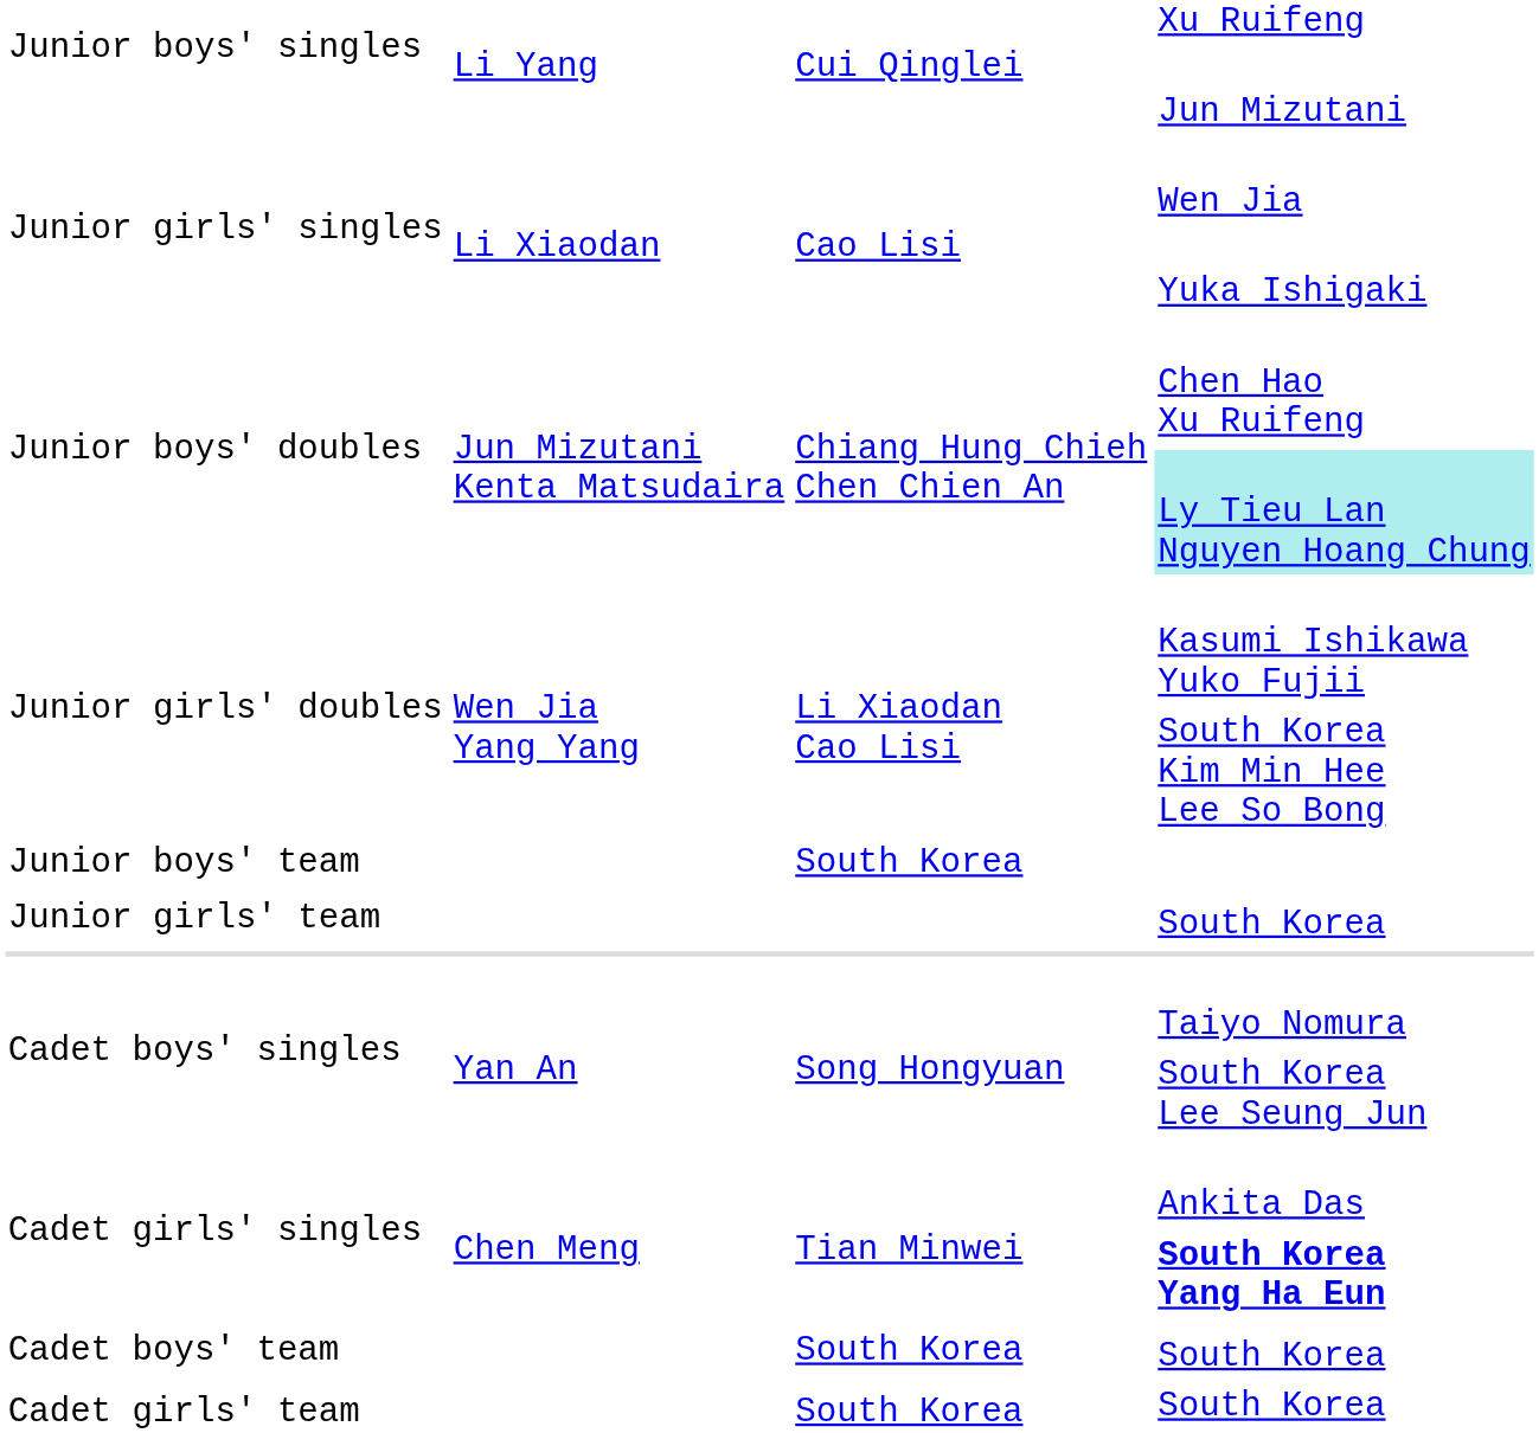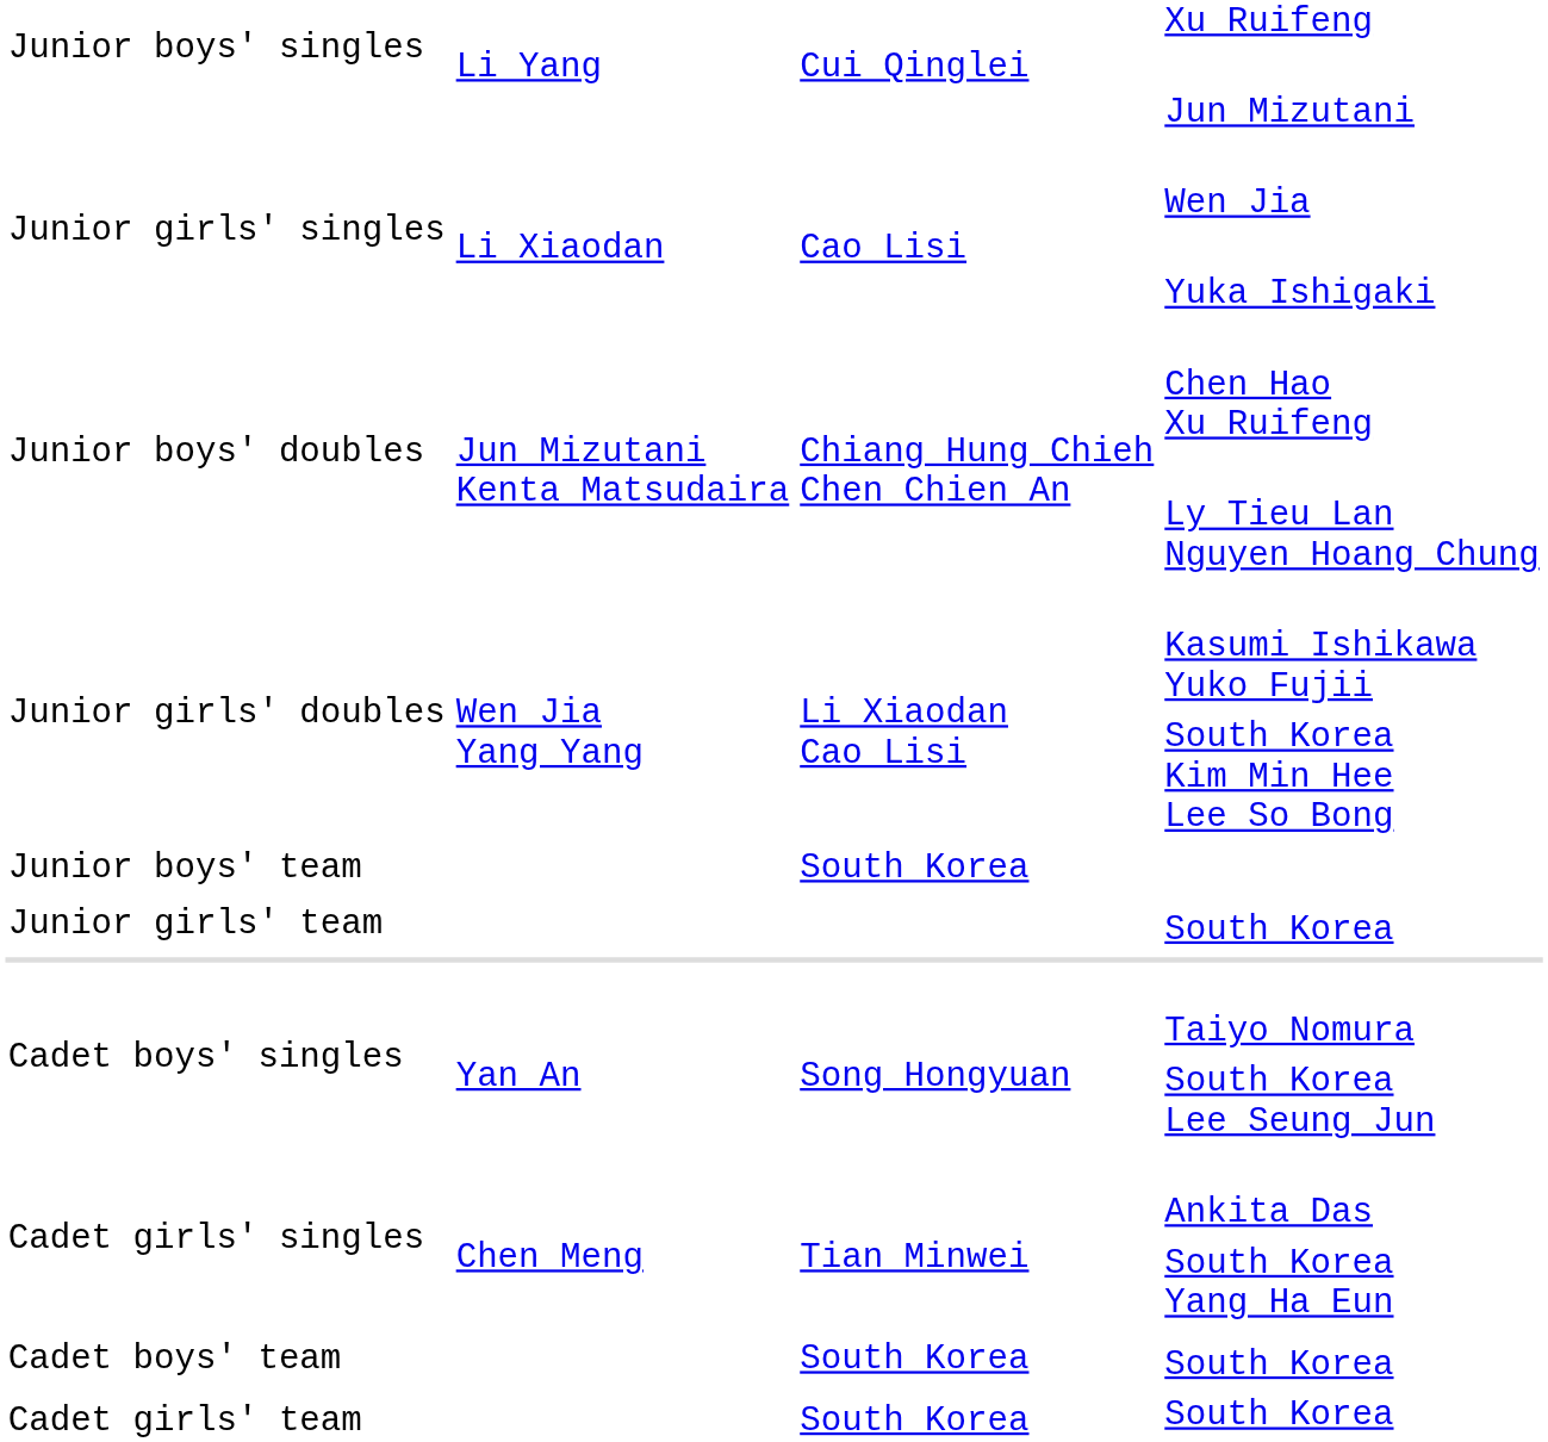Ly Tieu Lan Nguyen Hoang Chung | column 4: paleturquoise background -> no background
South Korea Yang Ha Eun | column 4: bold -> normal
